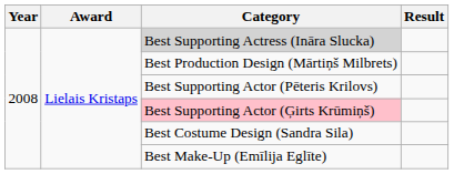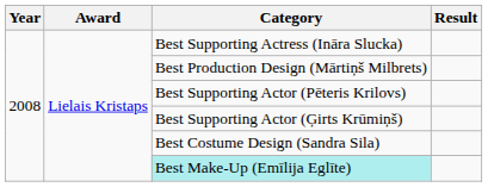Best Supporting Actress (Ināra Slucka) | Category: lightgrey background -> no background
Best Supporting Actor (Ģirts Krūmiņš) | Category: pink background -> no background
Best Make-Up (Emīlija Eglīte) | Category: no background -> paleturquoise background
